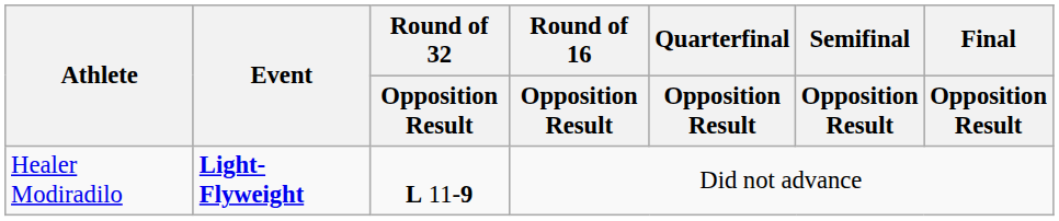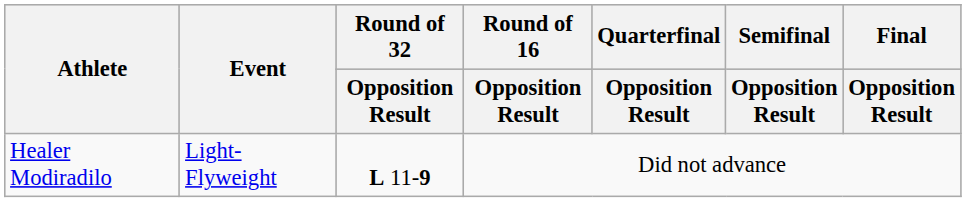Healer Modiradilo | Event: bold -> normal
